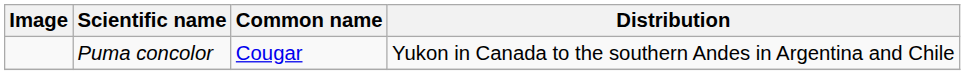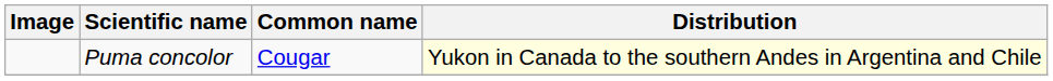Puma concolor | Distribution: no background -> lightyellow background
